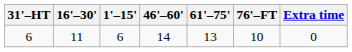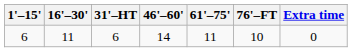columns swapped: 1'–15' <-> 31'–HT
row 2 | 61'–75': 13 -> 11
